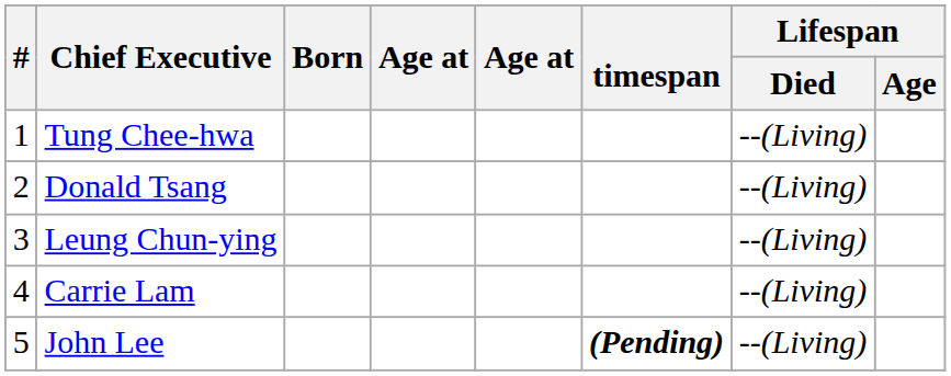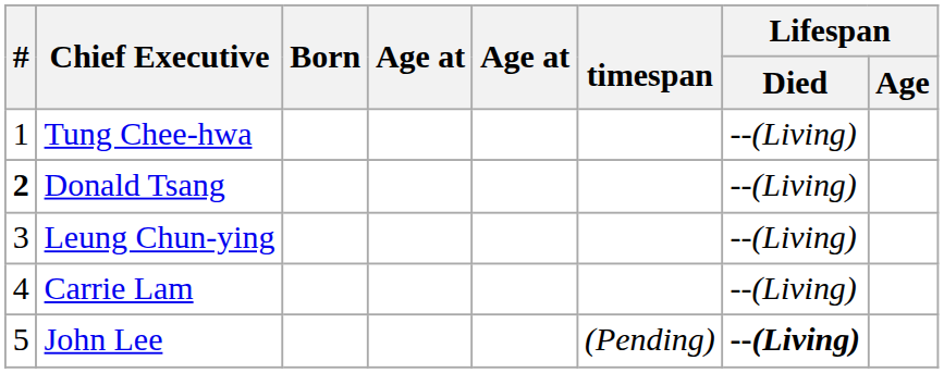Donald Tsang | #: normal -> bold
John Lee | timespan: bold -> normal
John Lee | Lifespan / Died: normal -> bold
